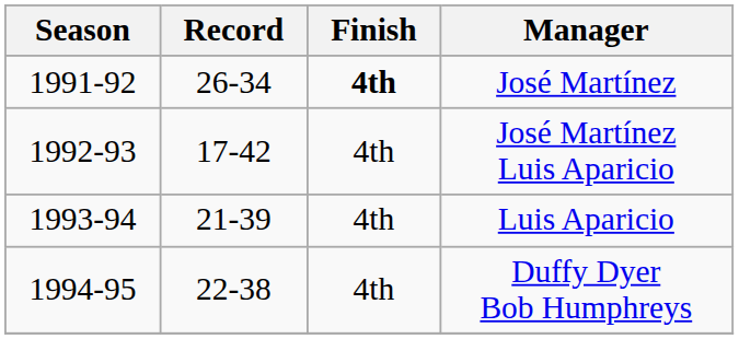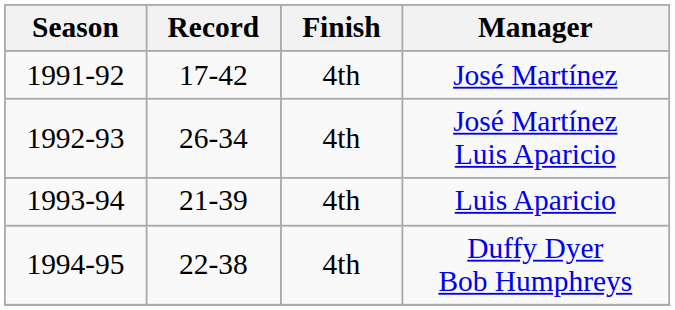José Martínez | Record: 26-34 -> 17-42
José Martínez | Finish: bold -> normal
José Martínez Luis Aparicio | Record: 17-42 -> 26-34
